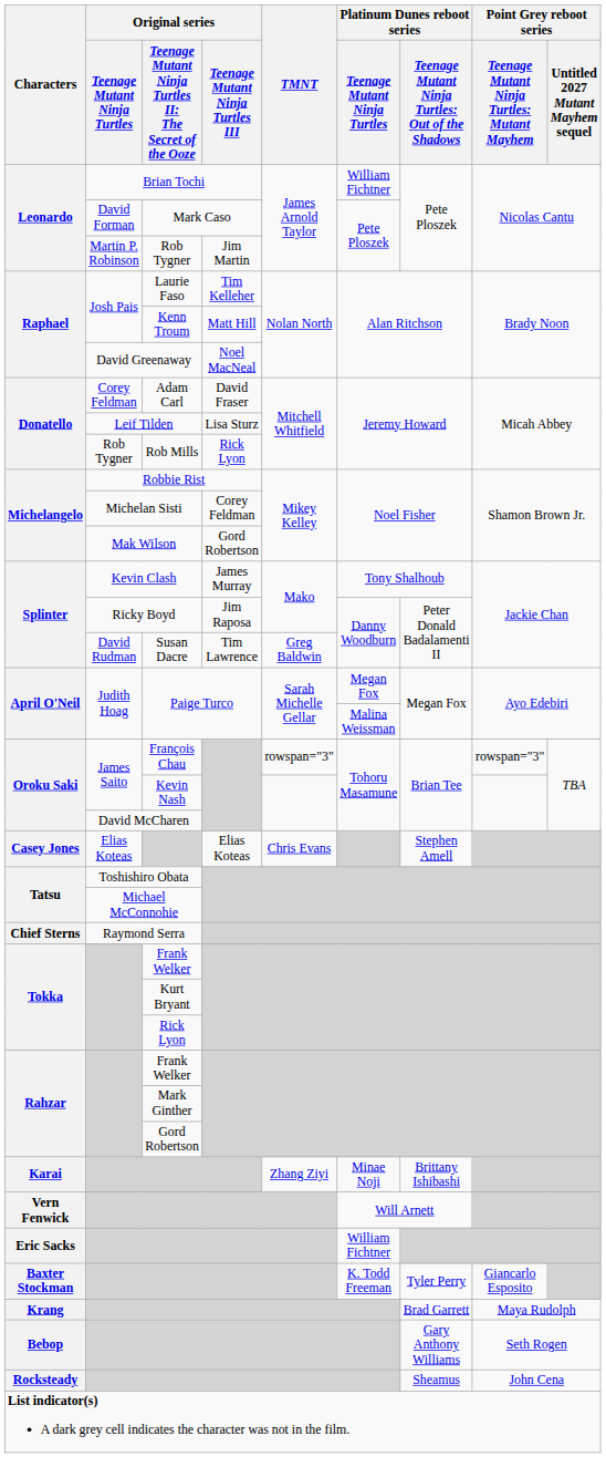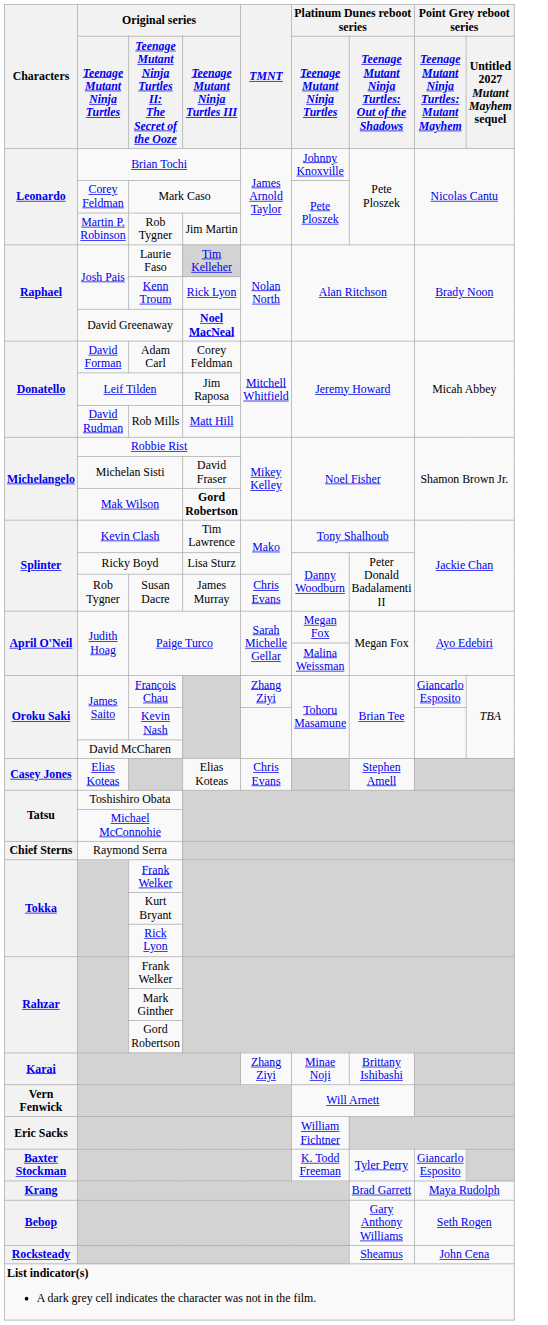Brian Tochi | Platinum Dunes reboot series / Teenage Mutant Ninja Turtles: William Fichtner -> Johnny Knoxville
Mark Caso | Original series / Teenage Mutant Ninja Turtles: David Forman -> Corey Feldman
Laurie Faso | Original series / Teenage Mutant Ninja Turtles III: no background -> lightgrey background
Kenn Troum | Original series / Teenage Mutant Ninja Turtles III: Matt Hill -> Rick Lyon
David Greenaway | Original series / Teenage Mutant Ninja Turtles III: normal -> bold
Adam Carl | Original series / Teenage Mutant Ninja Turtles: Corey Feldman -> David Forman
Adam Carl | Original series / Teenage Mutant Ninja Turtles III: David Fraser -> Corey Feldman
Leif Tilden | Original series / Teenage Mutant Ninja Turtles III: Lisa Sturz -> Jim Raposa
Rob Mills | Original series / Teenage Mutant Ninja Turtles: Rob Tygner -> David Rudman
Rob Mills | Original series / Teenage Mutant Ninja Turtles III: Rick Lyon -> Matt Hill
Michelan Sisti | Original series / Teenage Mutant Ninja Turtles III: Corey Feldman -> David Fraser
Mak Wilson | Original series / Teenage Mutant Ninja Turtles III: normal -> bold
Kevin Clash | Original series / Teenage Mutant Ninja Turtles III: James Murray -> Tim Lawrence
Ricky Boyd | Original series / Teenage Mutant Ninja Turtles III: Jim Raposa -> Lisa Sturz
Susan Dacre | Original series / Teenage Mutant Ninja Turtles: David Rudman -> Rob Tygner
Susan Dacre | Original series / Teenage Mutant Ninja Turtles III: Tim Lawrence -> James Murray
Susan Dacre | TMNT: Greg Baldwin -> Chris Evans
François Chau | TMNT: rowspan="3" -> Zhang Ziyi
François Chau | column 8: rowspan="3" -> Giancarlo Esposito
